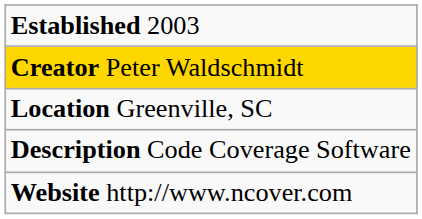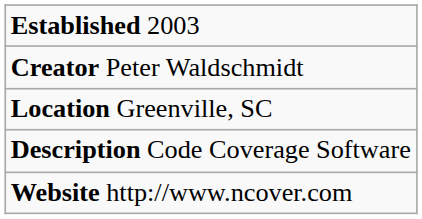row 2 | column 1: gold background -> no background
